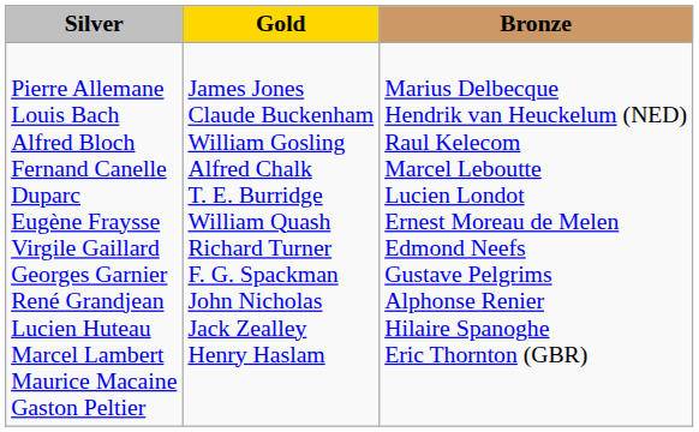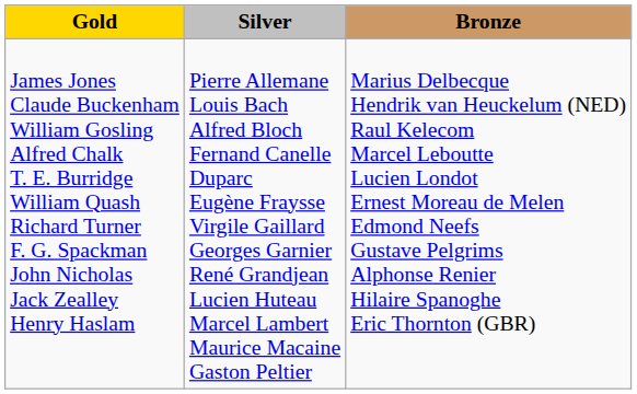columns swapped: Gold <-> Silver
